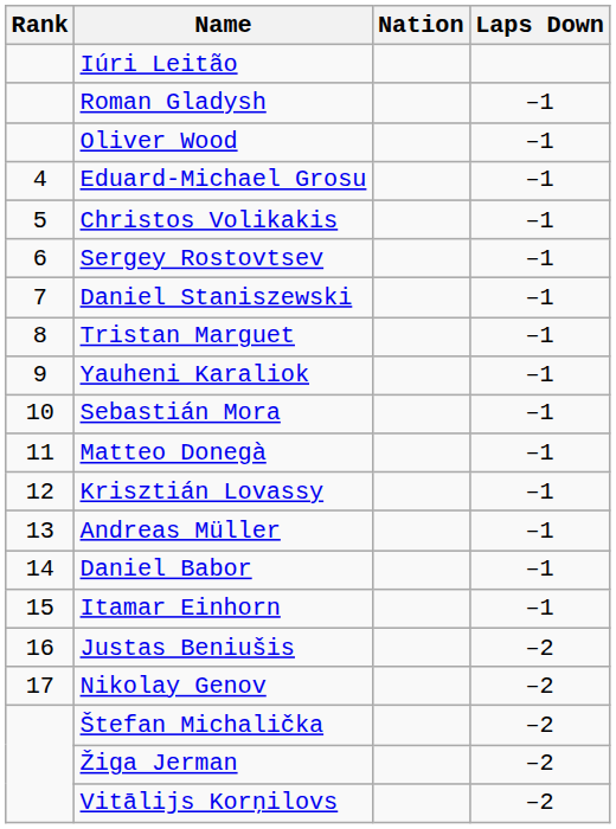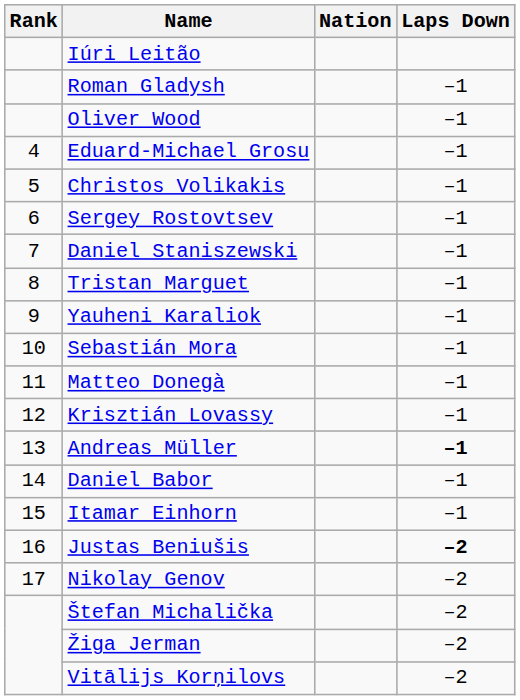Andreas Müller | Laps Down: normal -> bold
Justas Beniušis | Laps Down: normal -> bold
